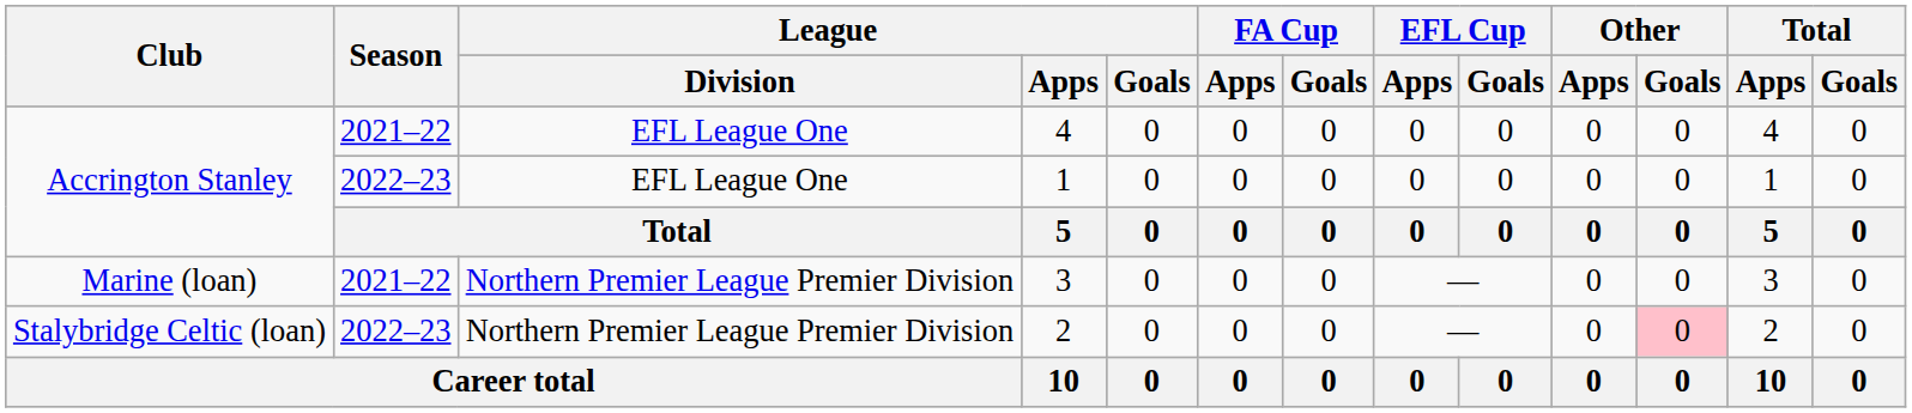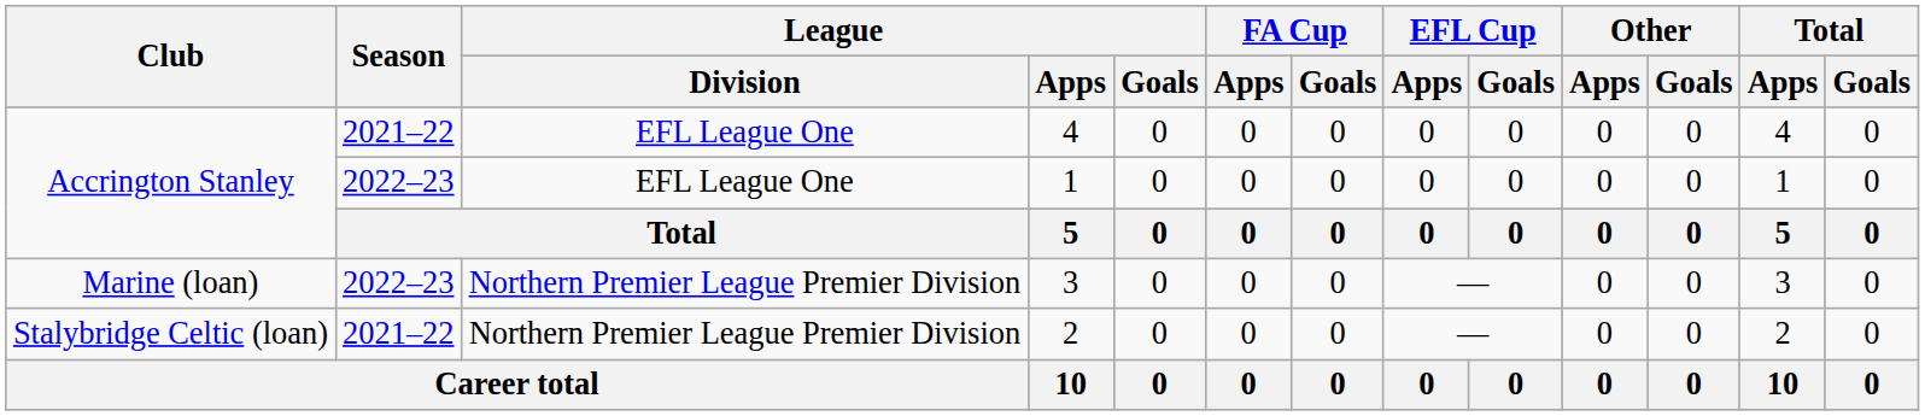row 6 | Season: 2021–22 -> 2022–23
row 7 | Season: 2022–23 -> 2021–22
row 7 | Other / Goals: pink background -> no background
